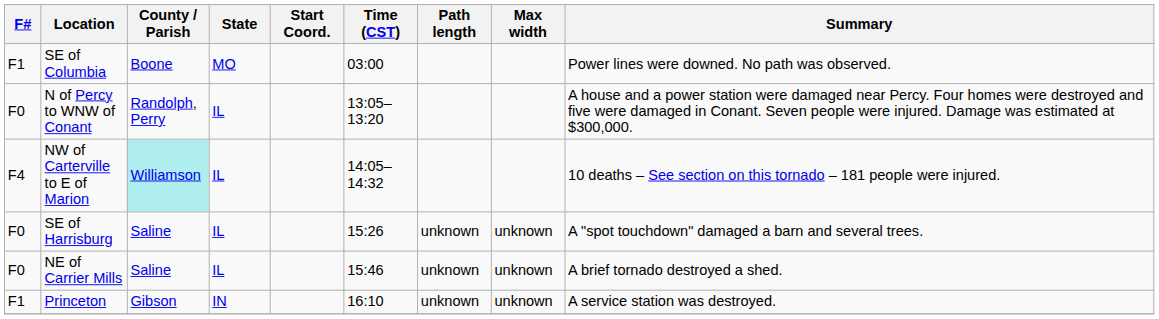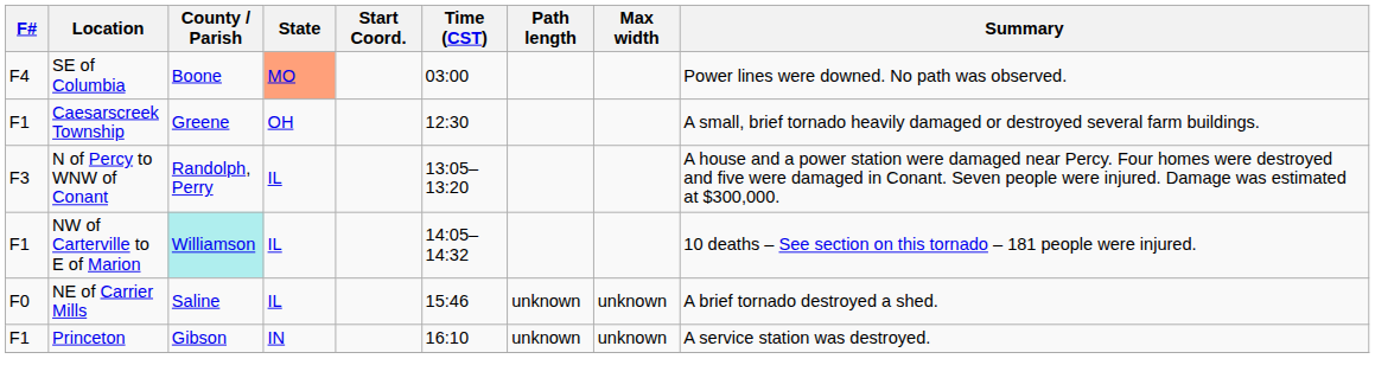SE of Columbia | F#: F1 -> F4
SE of Columbia | State: no background -> lightsalmon background
+ row: F1 | Caesarscreek Township | Greene | OH | 12:30 | A small, brief tornado heavily damaged or destroyed several farm buildings.
N of Percy to WNW of Conant | F#: F0 -> F3
NW of Carterville to E of Marion | F#: F4 -> F1
- row: F0 | SE of Harrisburg | Saline | IL | 15:26 | unknown | unknown | A "spot touchdown" damaged a barn and several trees.
